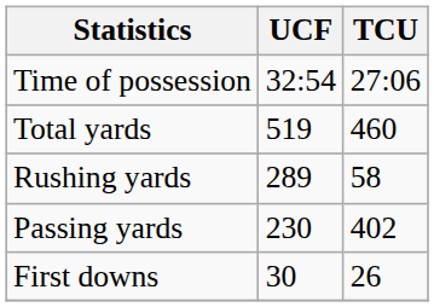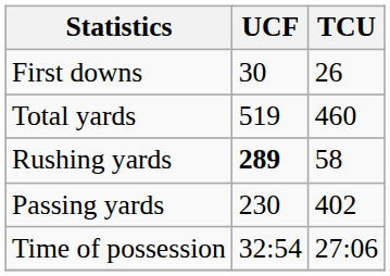rows swapped: First downs <-> Time of possession
Rushing yards | UCF: normal -> bold
